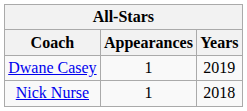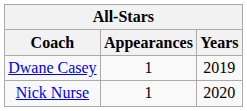Nick Nurse | Years: 2018 -> 2020
